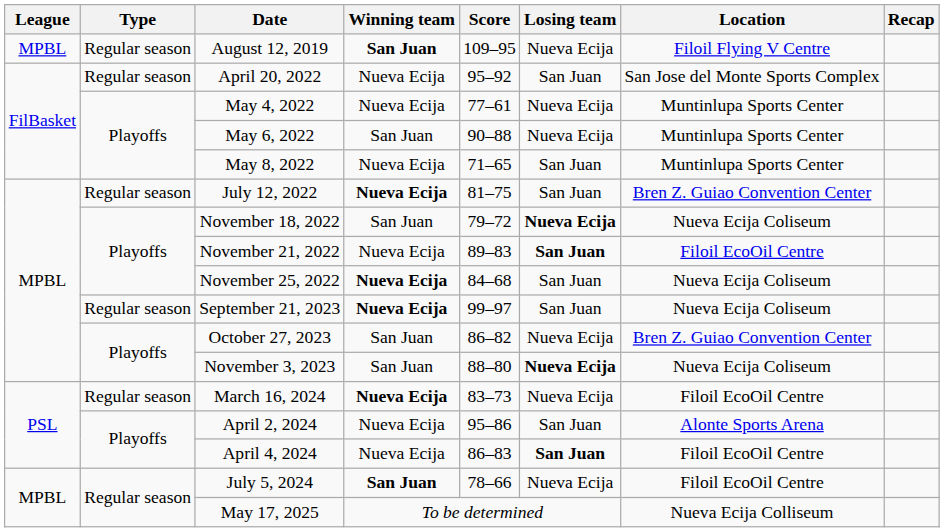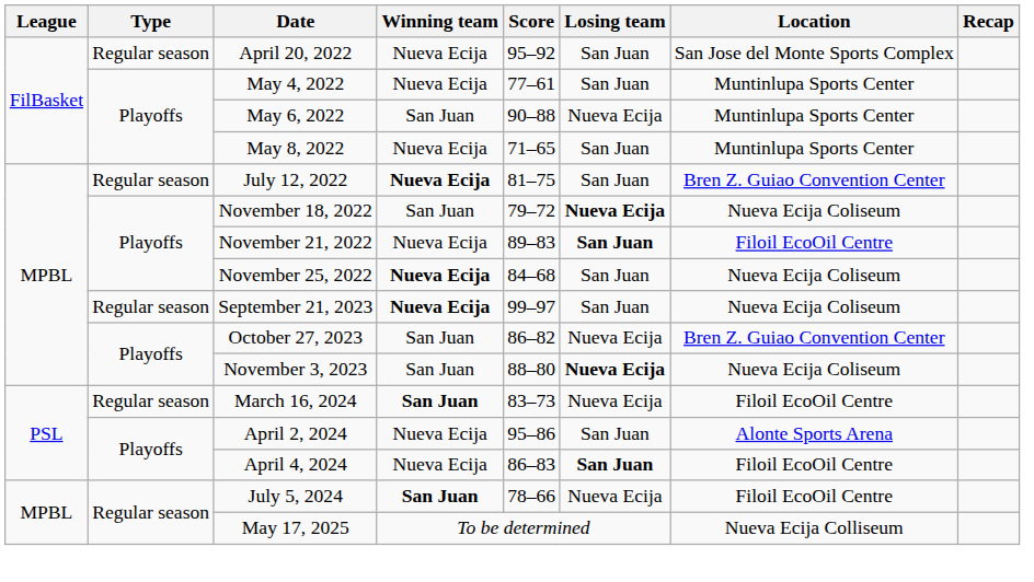- row: MPBL | Regular season | August 12, 2019 | San Juan | 109–95 | Nueva Ecija | Filoil Flying V Centre
May 4, 2022 | Losing team: Nueva Ecija -> San Juan
March 16, 2024 | Winning team: Nueva Ecija -> San Juan
